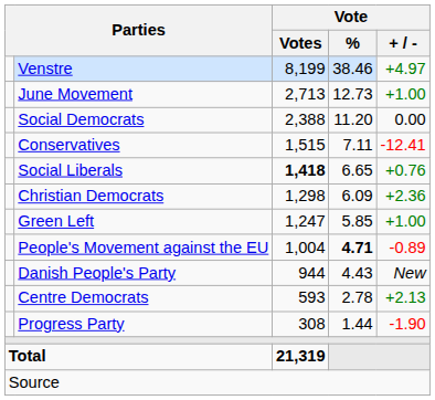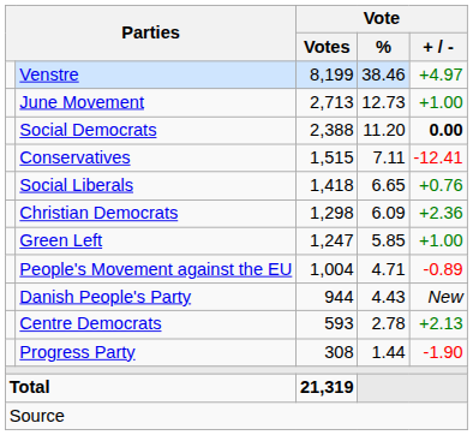Social Democrats | Vote / + / -: normal -> bold
Social Liberals | Vote / Votes: bold -> normal
People's Movement against the EU | Vote / %: bold -> normal
